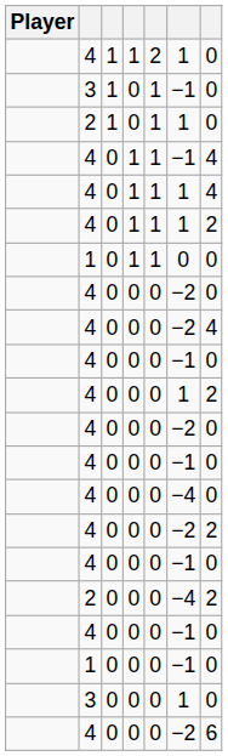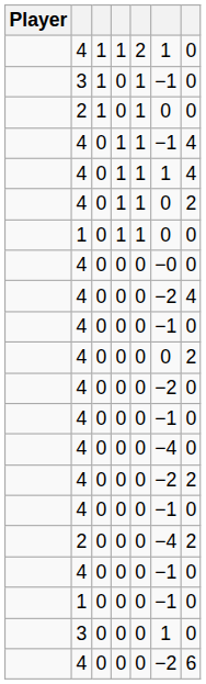row 4 | column 6: 1 -> 0
row 7 | column 6: 1 -> 0
row 9 | column 6: −2 -> −0
row 12 | column 6: 1 -> 0
